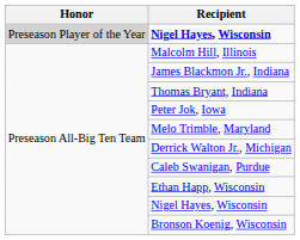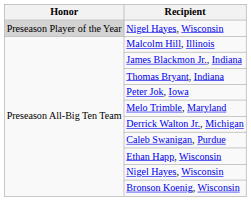row 2 | Recipient: bold -> normal
